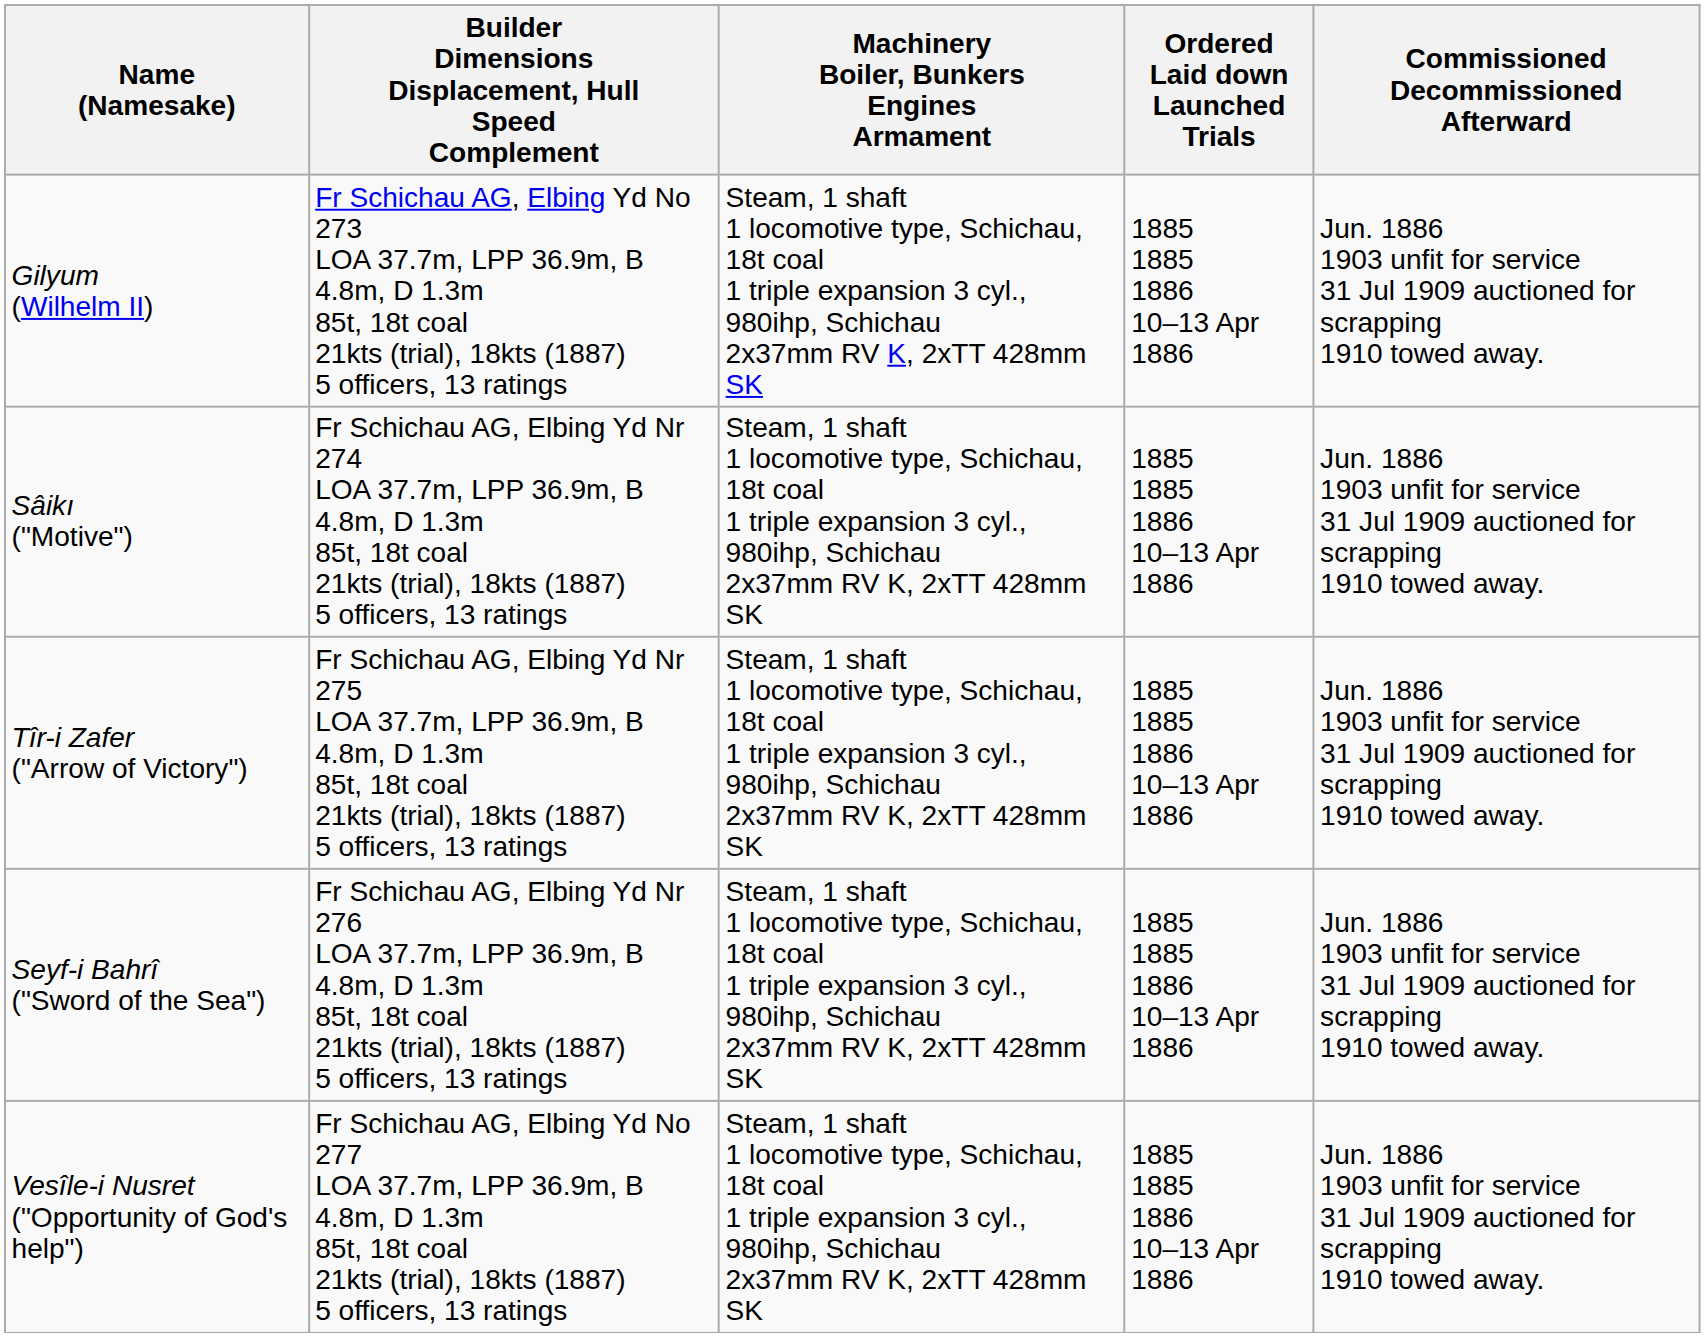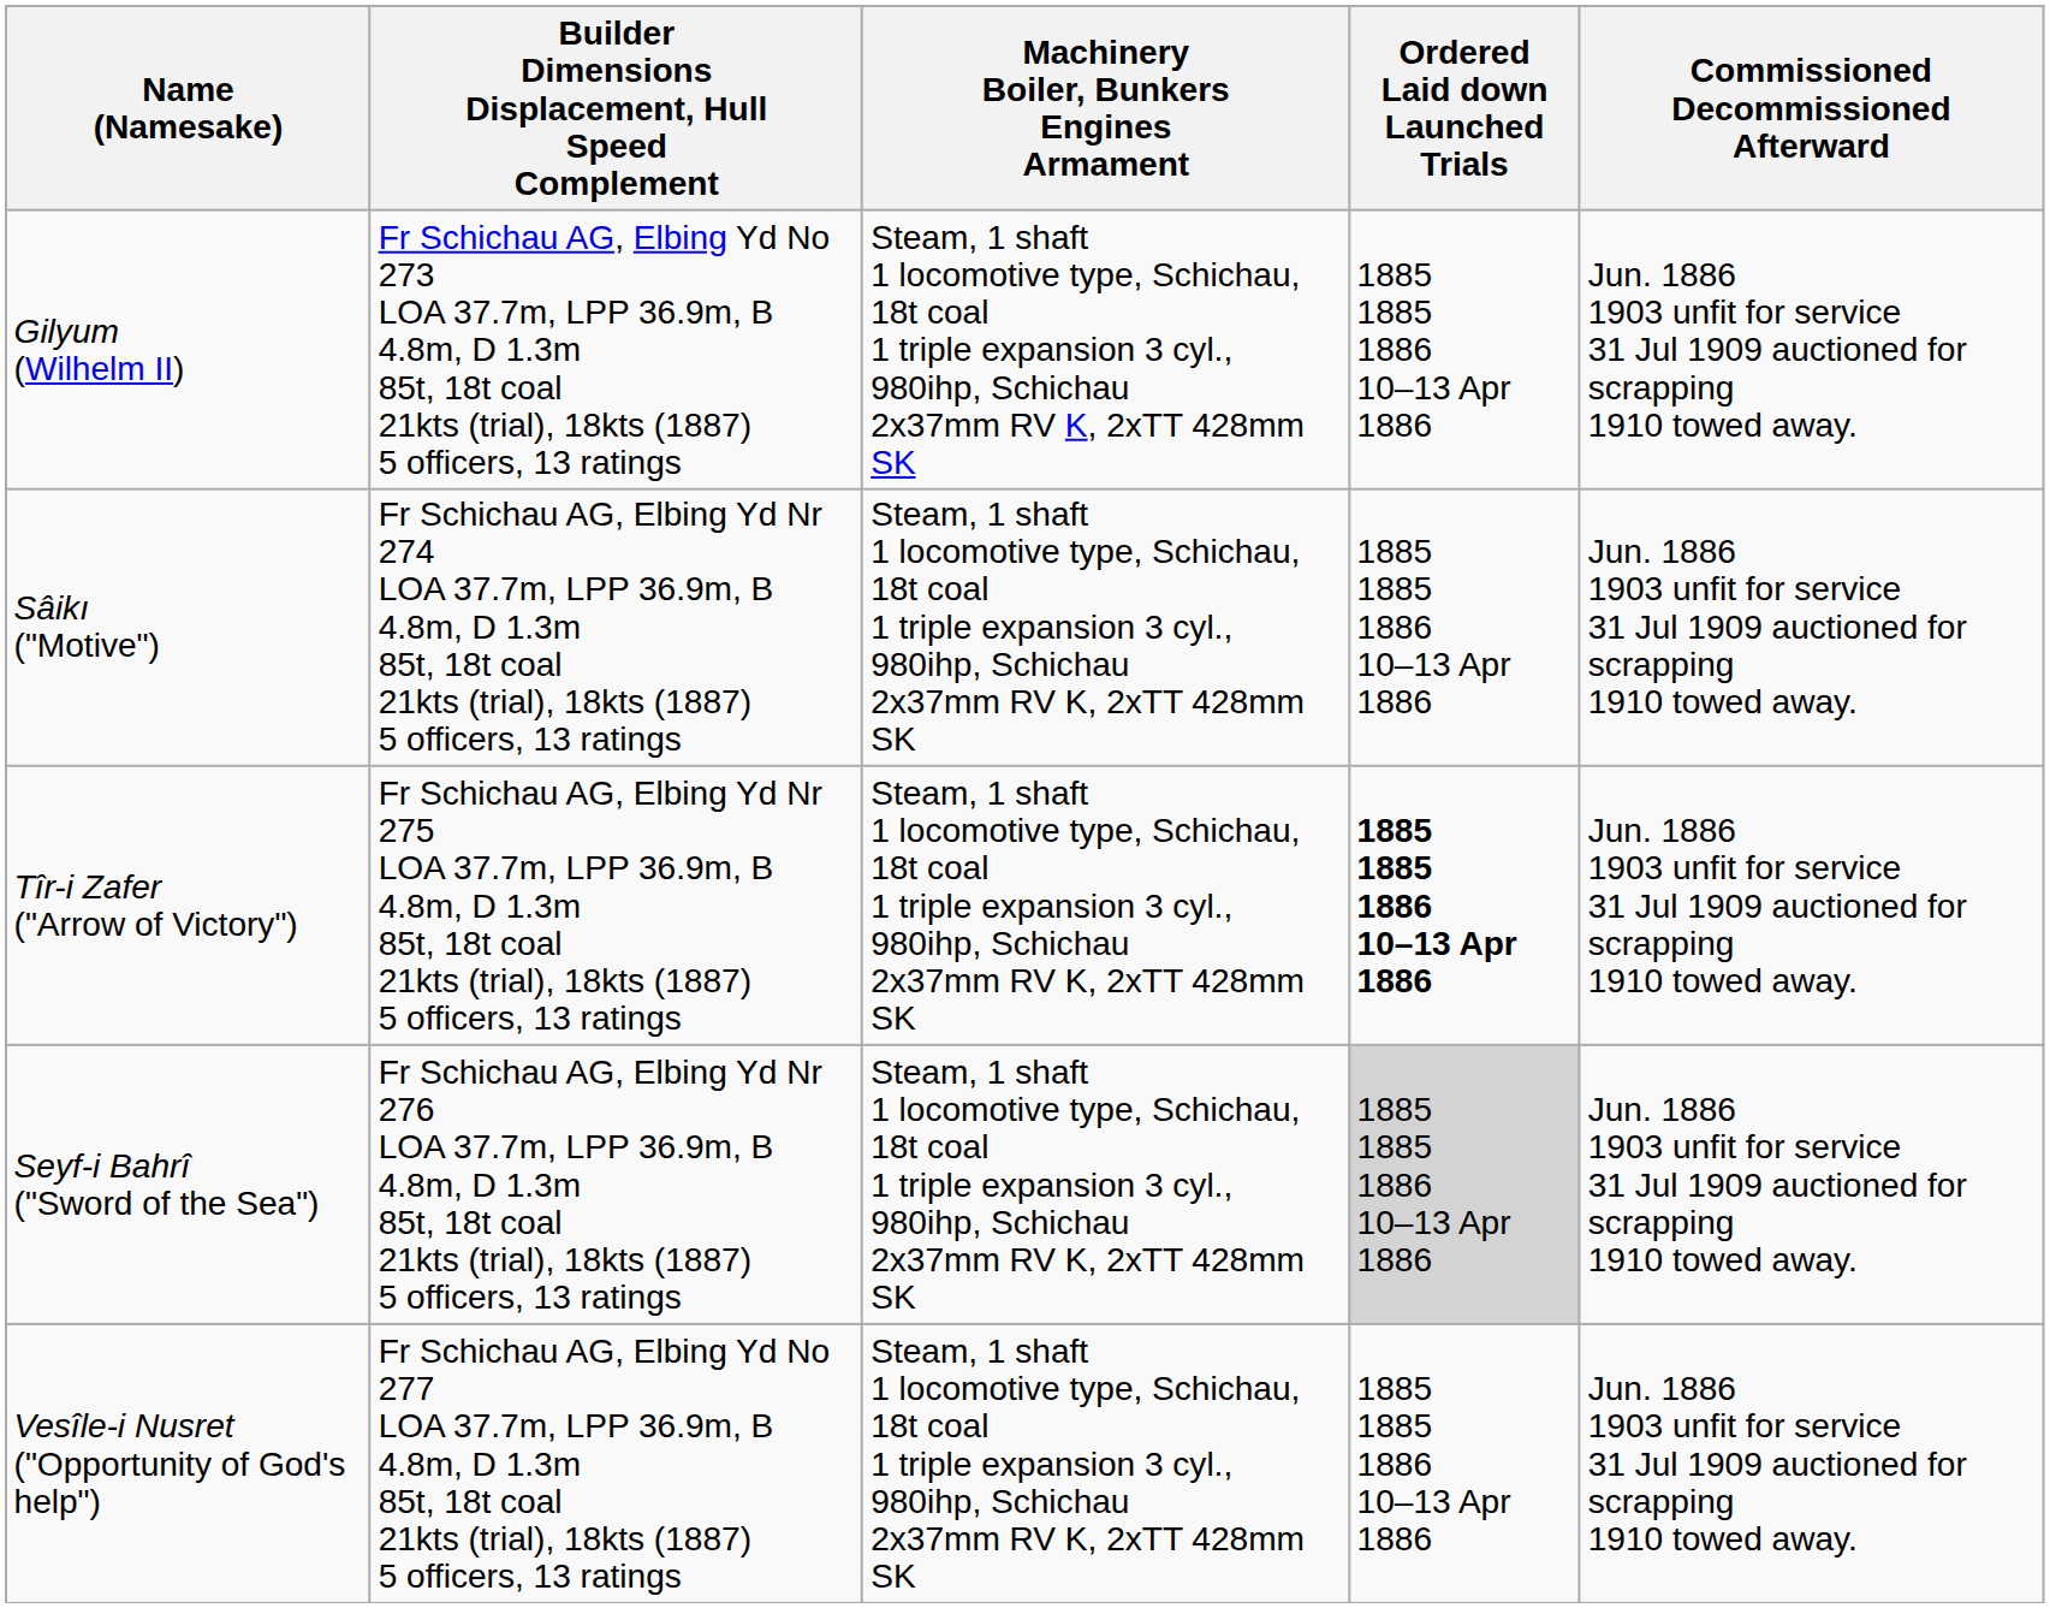Tîr-i Zafer ("Arrow of Victory") | Ordered Laid down Launched Trials: normal -> bold
Seyf-i Bahrî ("Sword of the Sea") | Ordered Laid down Launched Trials: no background -> lightgrey background
